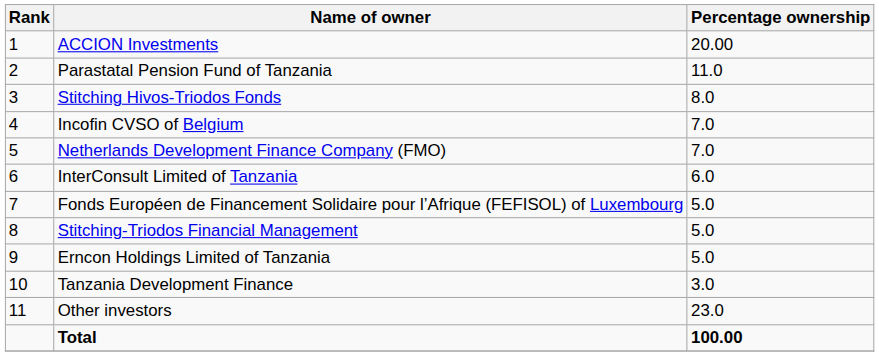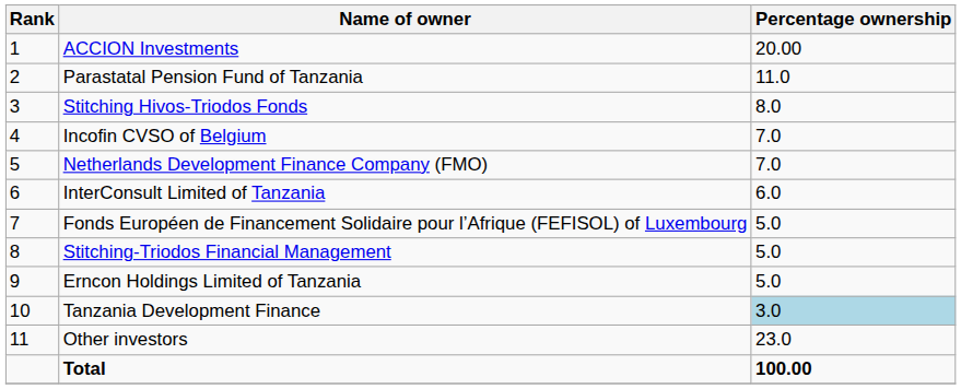Tanzania Development Finance | Percentage ownership: no background -> lightblue background
